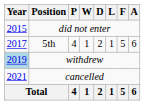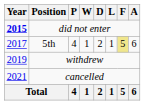did not enter | Year: normal -> bold
5th | F: no background -> khaki background
withdrew | Year: lightblue background -> no background
